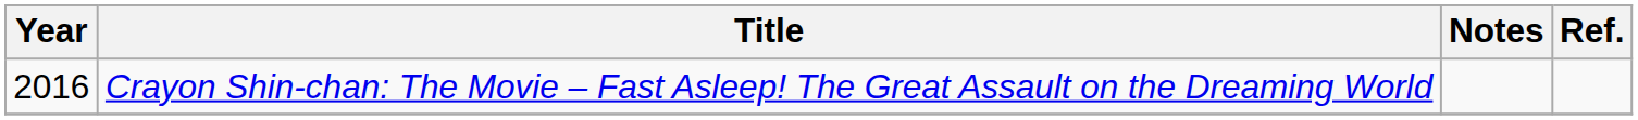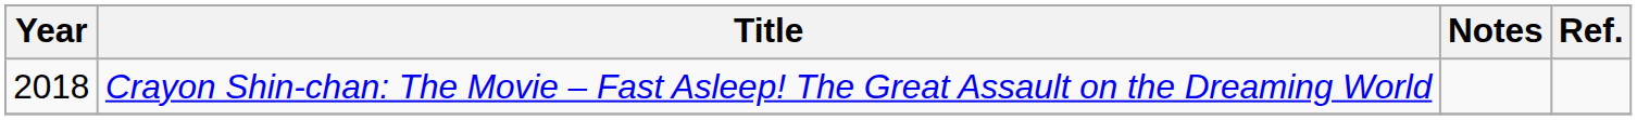row 2 | Year: 2016 -> 2018
